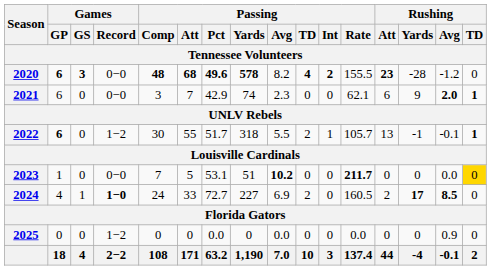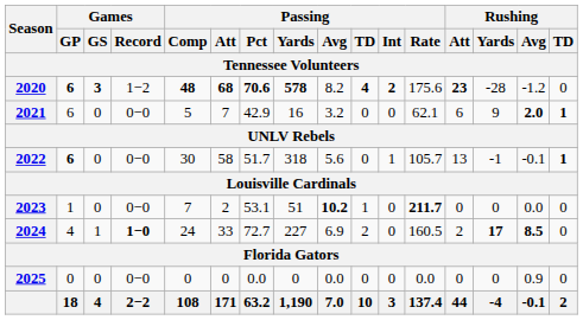2020 | Games / Record / Tennessee Volunteers: 0−0 -> 1−2
2020 | Passing / Pct / Tennessee Volunteers: 49.6 -> 70.6
2020 | Passing / Rate / Tennessee Volunteers: 155.5 -> 175.6
2021 | Passing / Comp / Tennessee Volunteers: 3 -> 5
2021 | Passing / Yards / Tennessee Volunteers: 74 -> 16
2021 | Passing / Avg / Tennessee Volunteers: 2.3 -> 3.2
2022 | Games / Record / Tennessee Volunteers: 1−2 -> 0−0
2022 | Passing / Att / Tennessee Volunteers: 55 -> 58
2022 | Passing / Avg / Tennessee Volunteers: 5.5 -> 5.6
2022 | Passing / TD / Tennessee Volunteers: 2 -> 0
2023 | Passing / Att / Tennessee Volunteers: 5 -> 2
2023 | Passing / TD / Tennessee Volunteers: 0 -> 1
2023 | Rushing / TD / Tennessee Volunteers: gold background -> no background
2025 | Games / Record / Tennessee Volunteers: 1−2 -> 0−0
